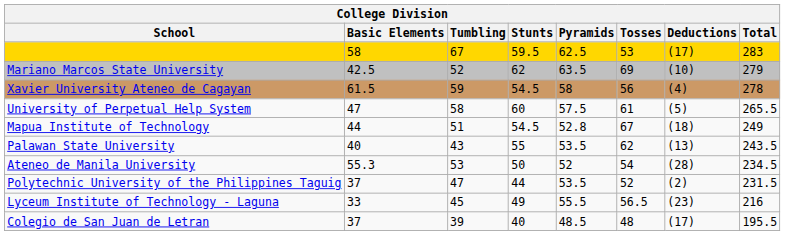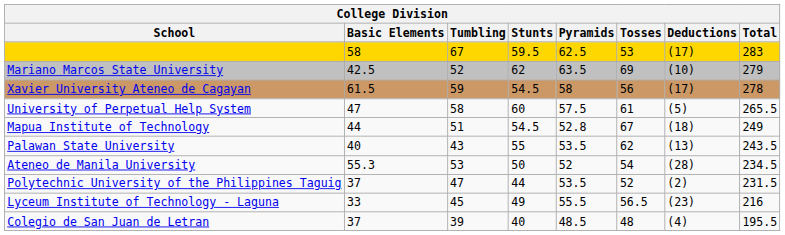Xavier University Ateneo de Cagayan | Deductions: (4) -> (17)
Colegio de San Juan de Letran | Deductions: (17) -> (4)
